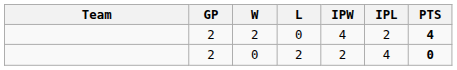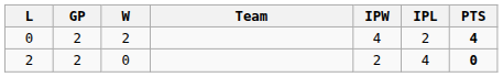columns swapped: Team <-> L
